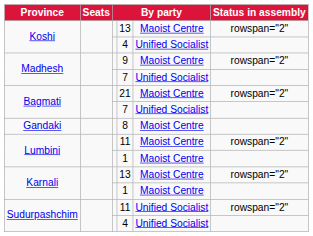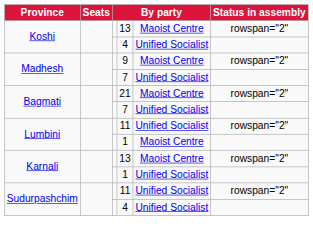- row: Gandaki | 8 | Maoist Centre
Lumbini / 11 | column 5: Maoist Centre -> Unified Socialist
Karnali / 1 | column 5: Maoist Centre -> Unified Socialist
